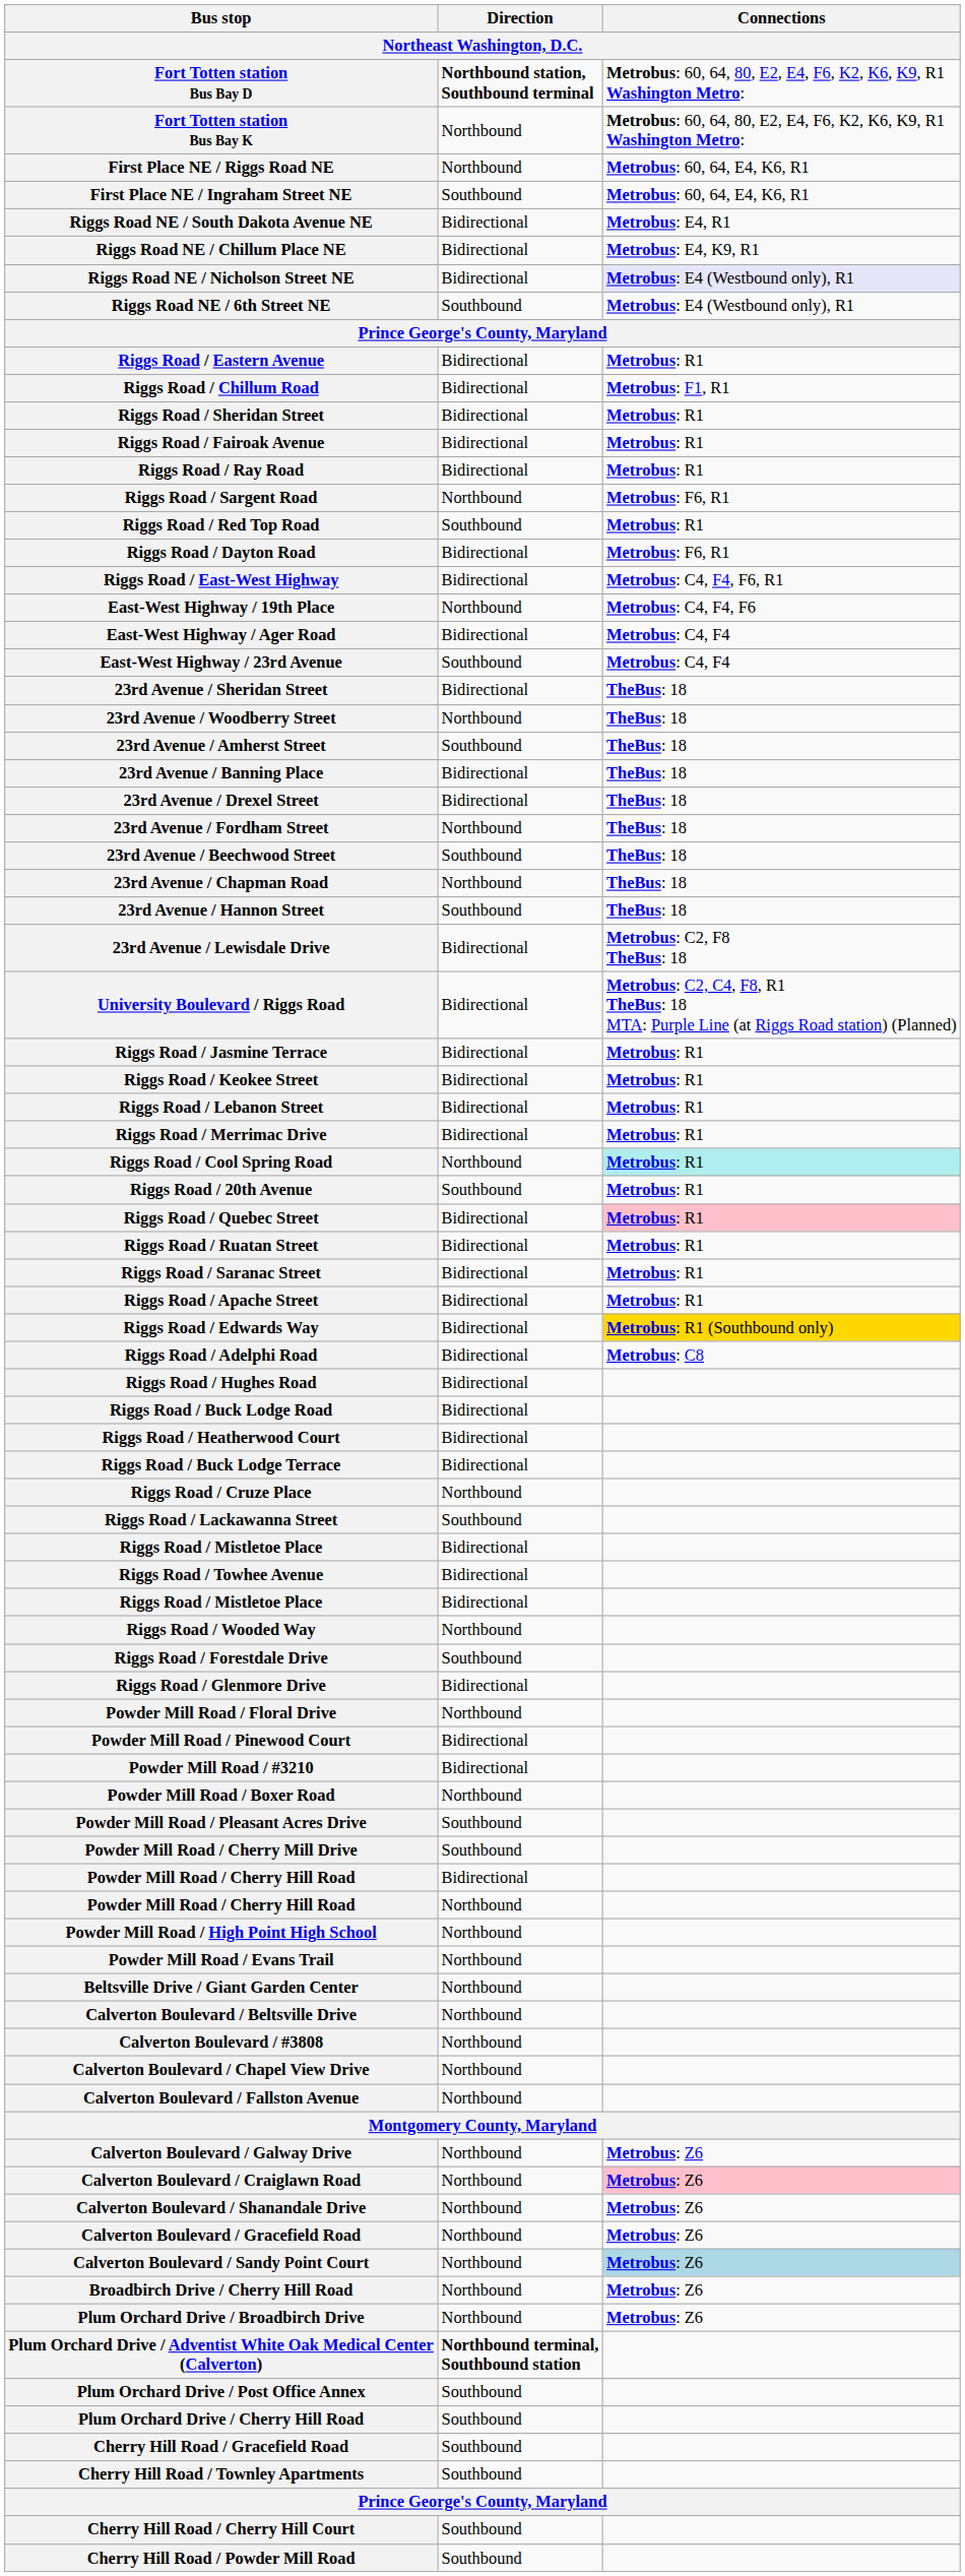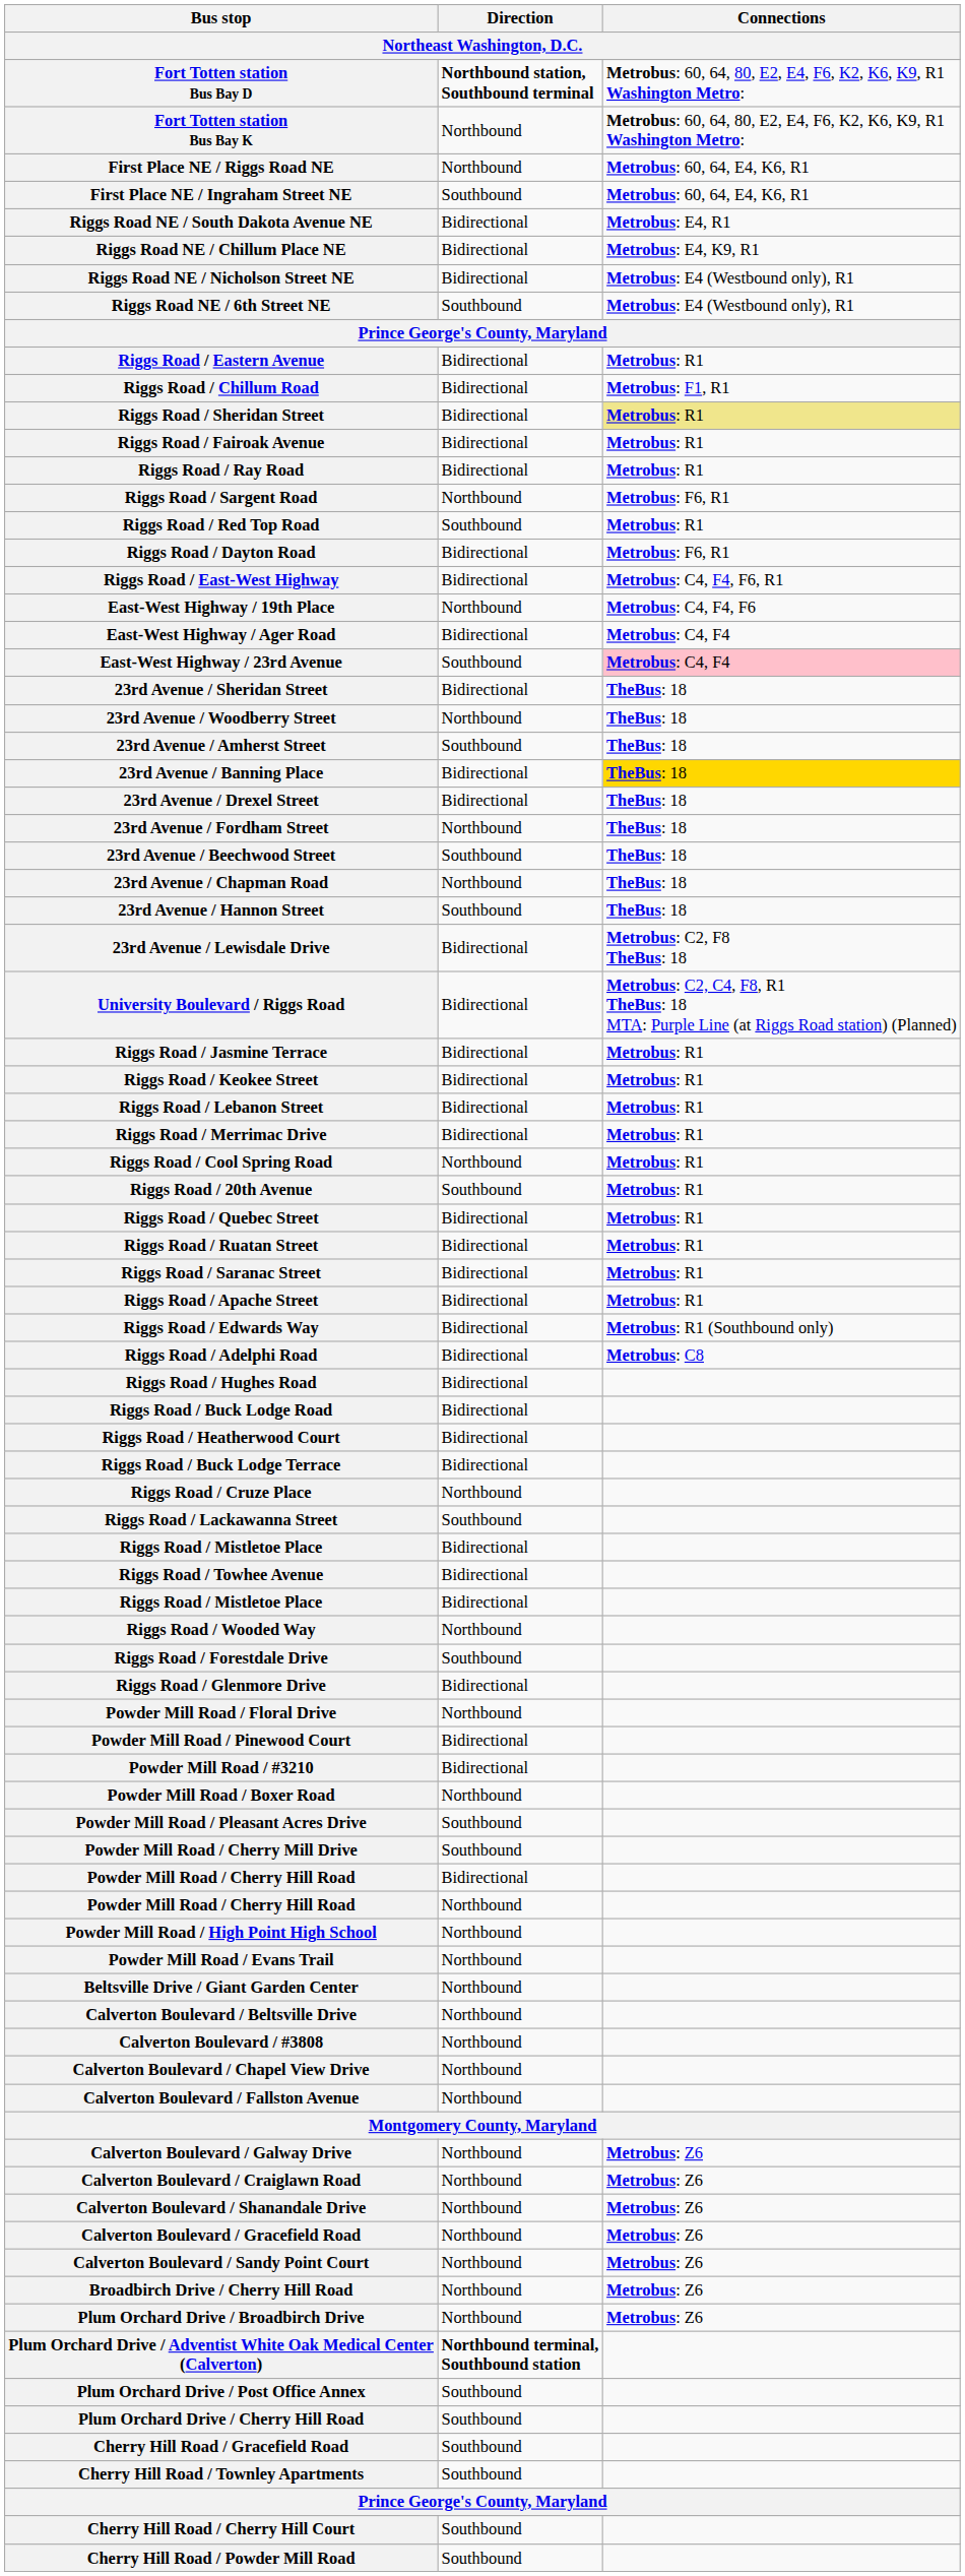Riggs Road NE / Nicholson Street NE | Connections: lavender background -> no background
Riggs Road / Sheridan Street | Connections: no background -> khaki background
East-West Highway / 23rd Avenue | Connections: no background -> pink background
23rd Avenue / Banning Place | Connections: no background -> gold background
Riggs Road / Cool Spring Road | Connections: paleturquoise background -> no background
Riggs Road / Quebec Street | Connections: pink background -> no background
Riggs Road / Edwards Way | Connections: gold background -> no background
Calverton Boulevard / Craiglawn Road | Connections: pink background -> no background
Calverton Boulevard / Sandy Point Court | Connections: lightblue background -> no background
